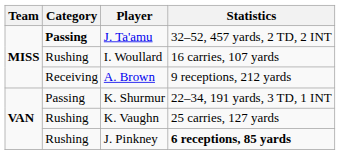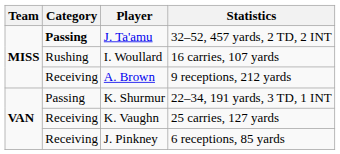K. Vaughn | Category: Rushing -> Receiving
J. Pinkney | Category: Rushing -> Receiving
J. Pinkney | Statistics: bold -> normal
